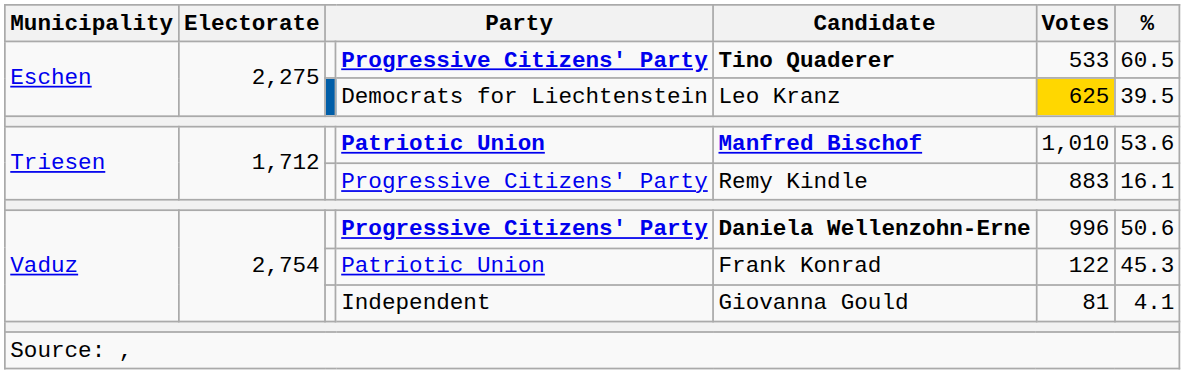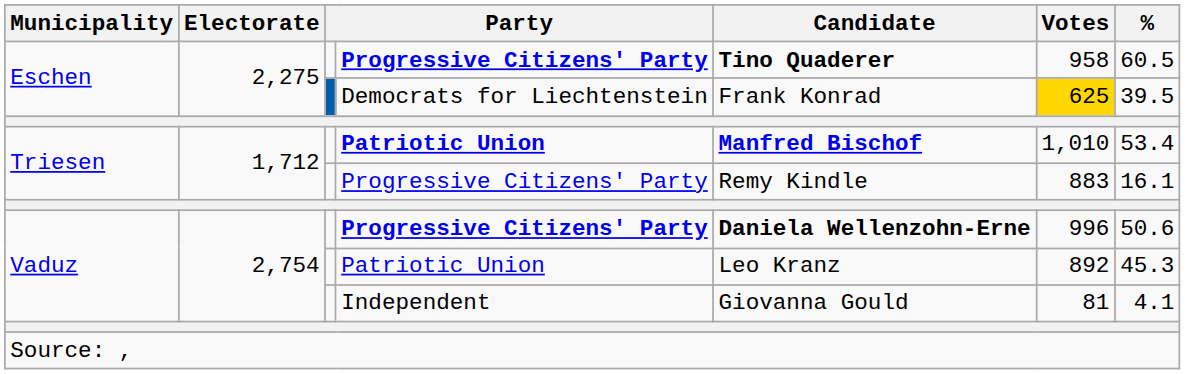Eschen / Progressive Citizens' Party | Votes: 533 -> 958
Democrats for Liechtenstein | Candidate: Leo Kranz -> Frank Konrad
Triesen / Patriotic Union | %: 53.6 -> 53.4
Vaduz / Patriotic Union | Candidate: Frank Konrad -> Leo Kranz
Vaduz / Patriotic Union | Votes: 122 -> 892
